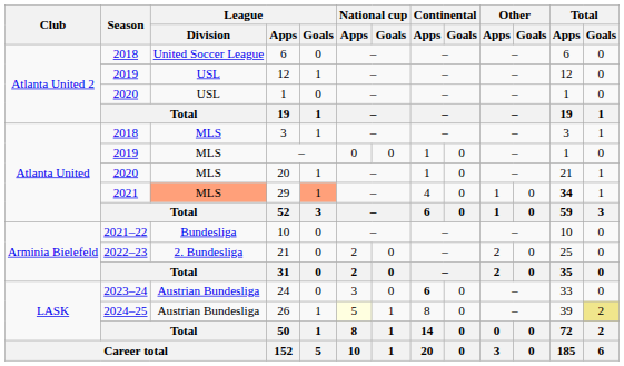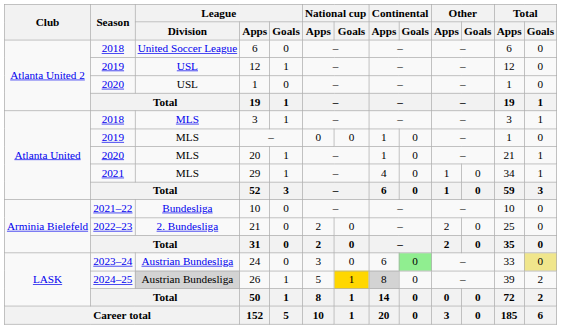29 | League / Division: lightsalmon background -> no background
29 | League / Goals: lightsalmon background -> no background
29 | Total / Apps: bold -> normal
24 | Continental / Apps: bold -> normal
24 | Continental / Goals: no background -> lightgreen background
24 | Total / Goals: no background -> khaki background
26 | League / Division: no background -> lightgrey background
26 | National cup / Apps: lightyellow background -> no background
26 | National cup / Goals: no background -> gold background
26 | Continental / Apps: no background -> lightgrey background
26 | Total / Goals: khaki background -> no background
